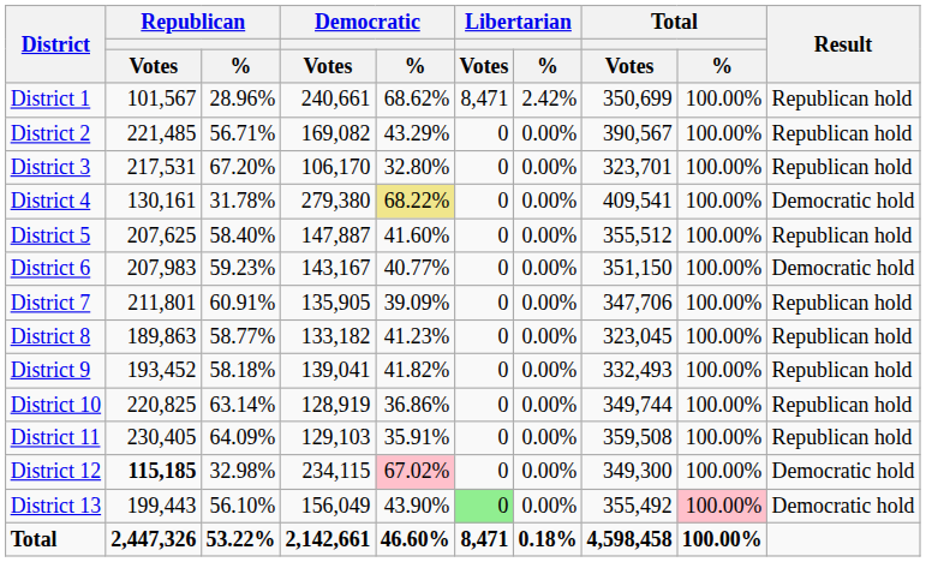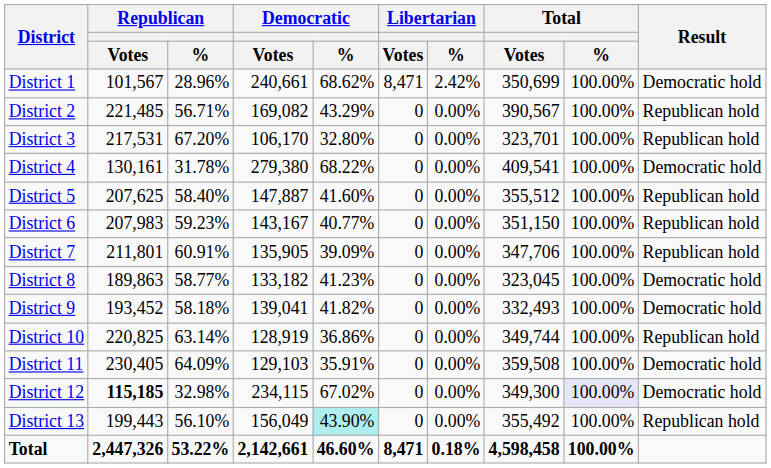District 1 | Result: Republican hold -> Democratic hold
District 4 | Democratic / %: khaki background -> no background
District 6 | Result: Democratic hold -> Republican hold
District 8 | Result: Republican hold -> Democratic hold
District 9 | Result: Republican hold -> Democratic hold
District 11 | Result: Republican hold -> Democratic hold
District 12 | Democratic / %: pink background -> no background
District 12 | Total / %: no background -> lavender background
District 13 | Democratic / %: no background -> paleturquoise background
District 13 | Libertarian / Votes: lightgreen background -> no background
District 13 | Total / %: pink background -> no background
District 13 | Result: Democratic hold -> Republican hold
